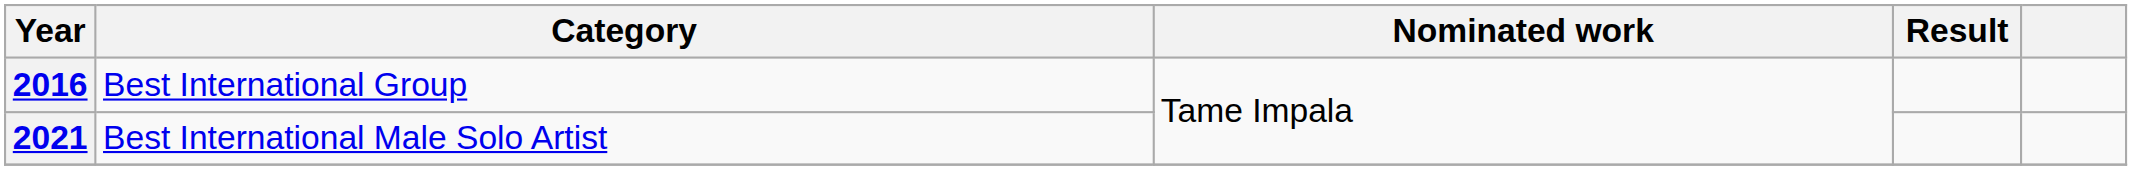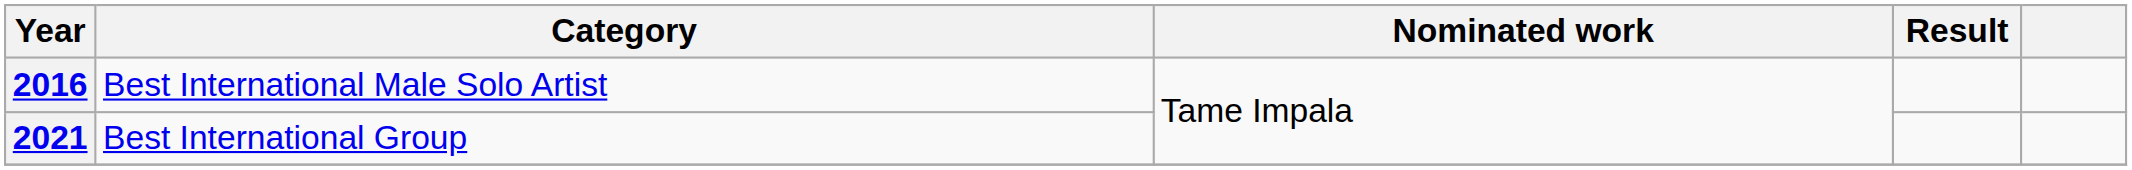2016 | Category: Best International Group -> Best International Male Solo Artist
2021 | Category: Best International Male Solo Artist -> Best International Group
